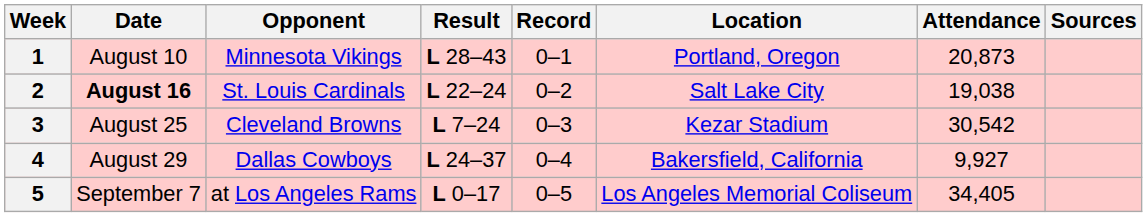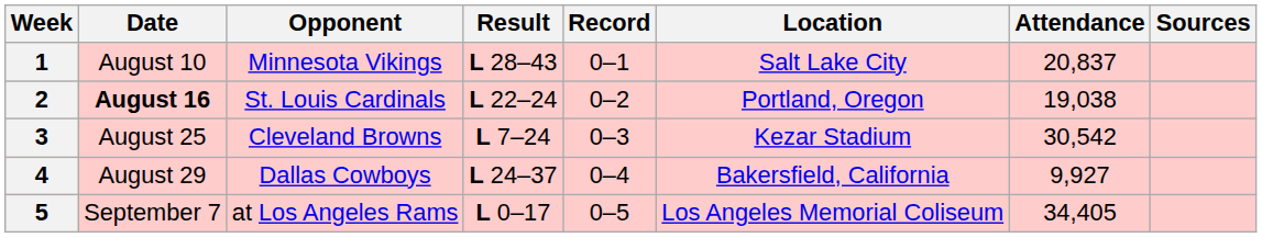1 | Location: Portland, Oregon -> Salt Lake City
1 | Attendance: 20,873 -> 20,837
2 | Location: Salt Lake City -> Portland, Oregon
